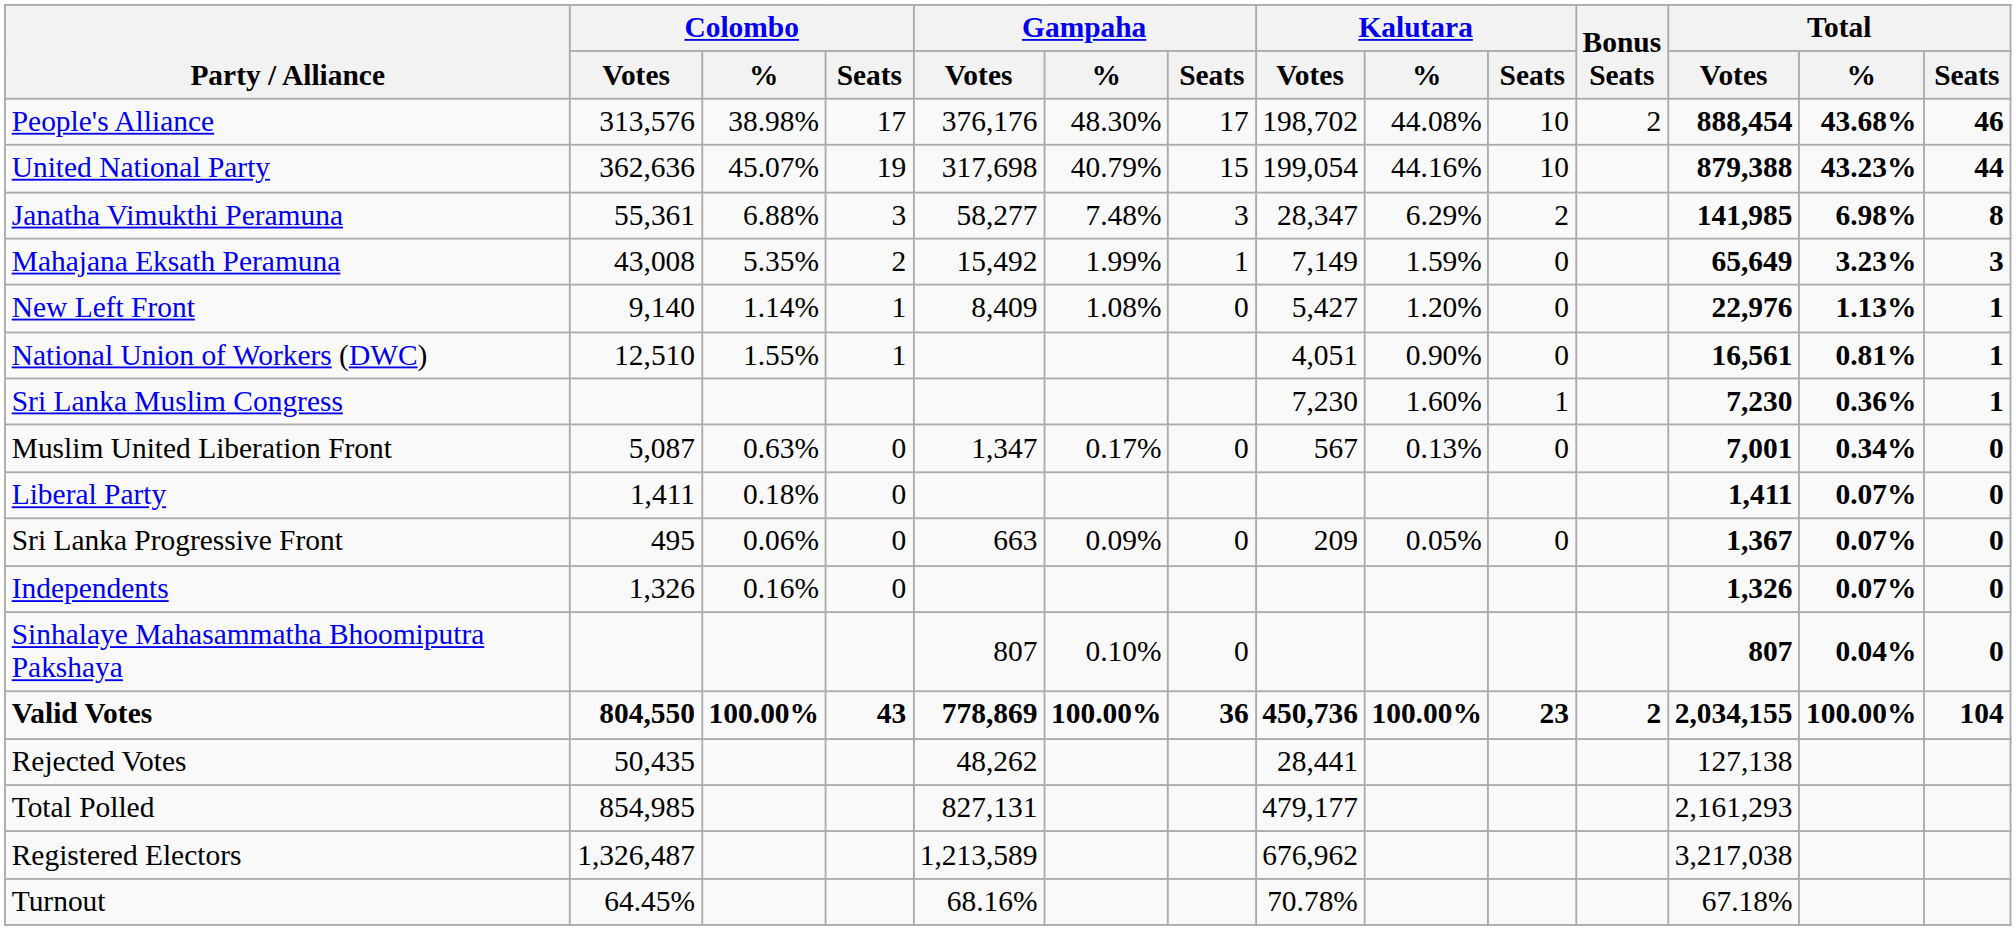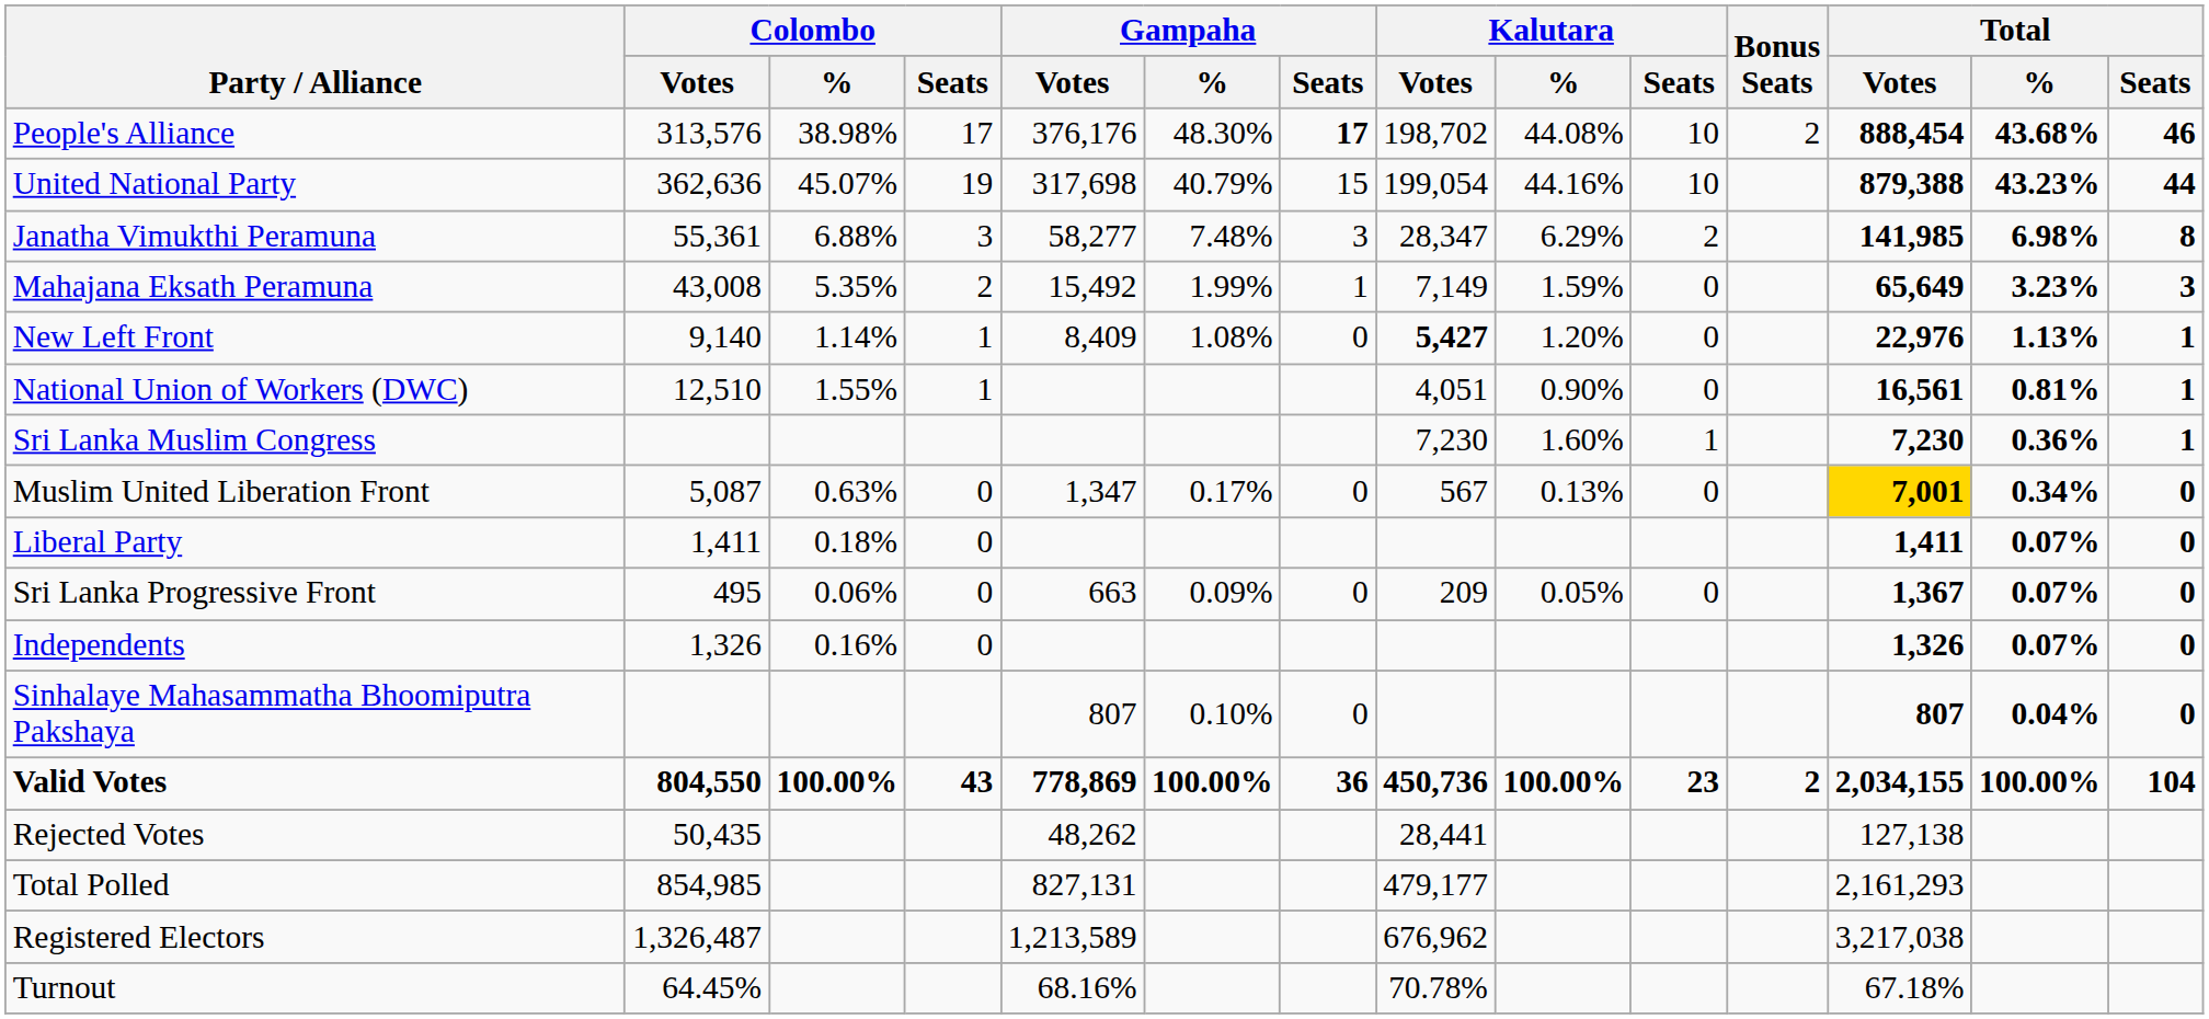People's Alliance | Gampaha / Seats: normal -> bold
New Left Front | Kalutara / Votes: normal -> bold
Muslim United Liberation Front | Total / Votes: no background -> gold background
